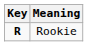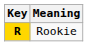Rookie | Key: no background -> gold background
